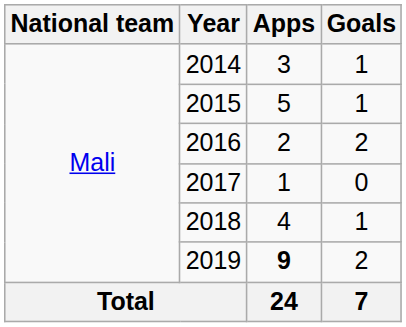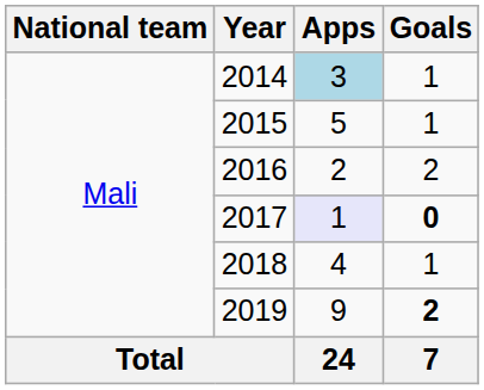2014 | Apps: no background -> lightblue background
2017 | Apps: no background -> lavender background
2017 | Goals: normal -> bold
2019 | Apps: bold -> normal
2019 | Goals: normal -> bold
